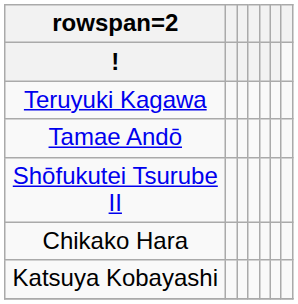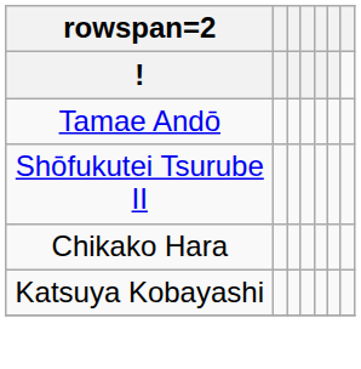- row: Teruyuki Kagawa
